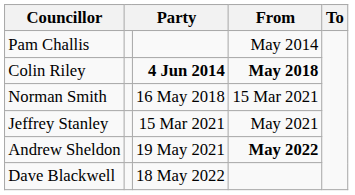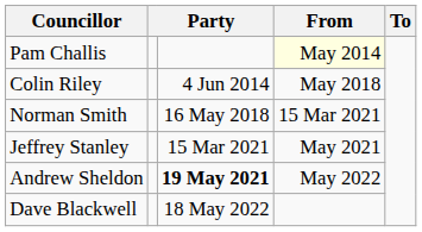Pam Challis | From: no background -> lightyellow background
Colin Riley | column 3: bold -> normal
Colin Riley | From: bold -> normal
Andrew Sheldon | column 3: normal -> bold
Andrew Sheldon | From: bold -> normal
